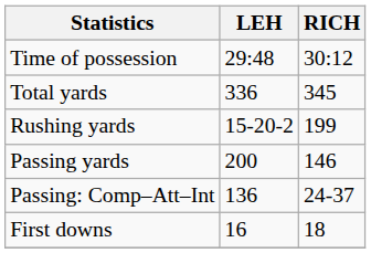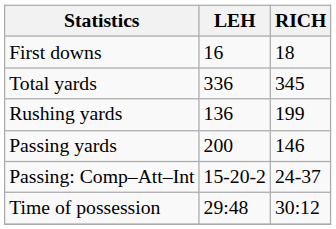rows swapped: First downs <-> Time of possession
Rushing yards | LEH: 15-20-2 -> 136
Passing: Comp–Att–Int | LEH: 136 -> 15-20-2
